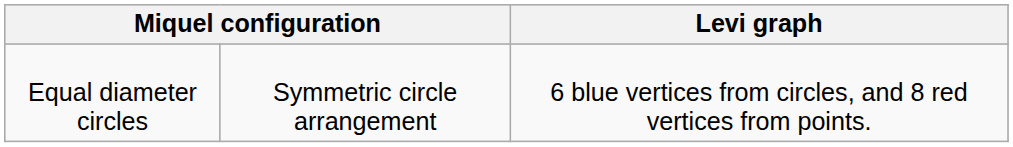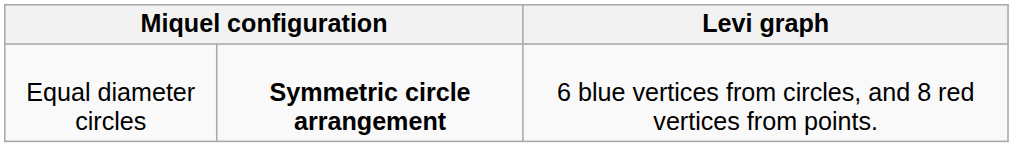Equal diameter circles | column 2: normal -> bold
